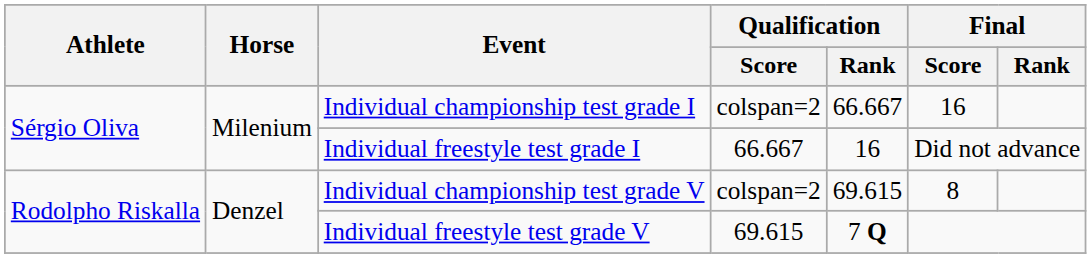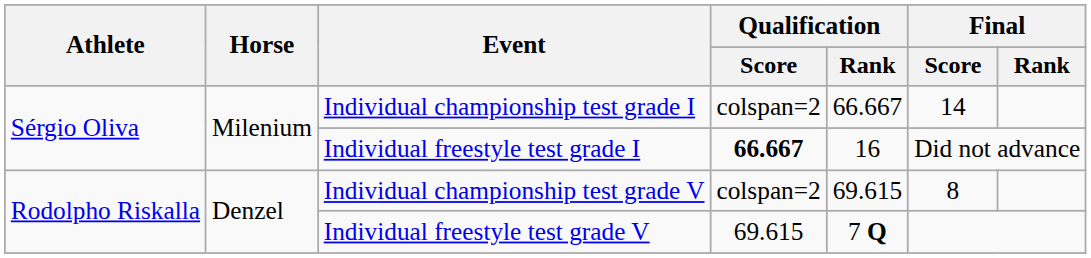Individual championship test grade I | Final / Score: 16 -> 14
Individual freestyle test grade I | Qualification / Score: normal -> bold
